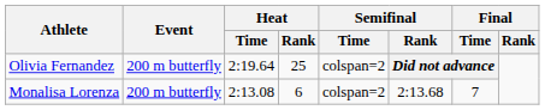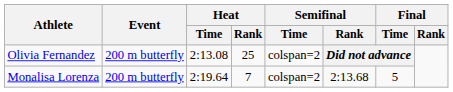Olivia Fernandez | Heat / Time: 2:19.64 -> 2:13.08
Monalisa Lorenza | Heat / Time: 2:13.08 -> 2:19.64
Monalisa Lorenza | Heat / Rank: 6 -> 7
Monalisa Lorenza | Final / Time: 7 -> 5
